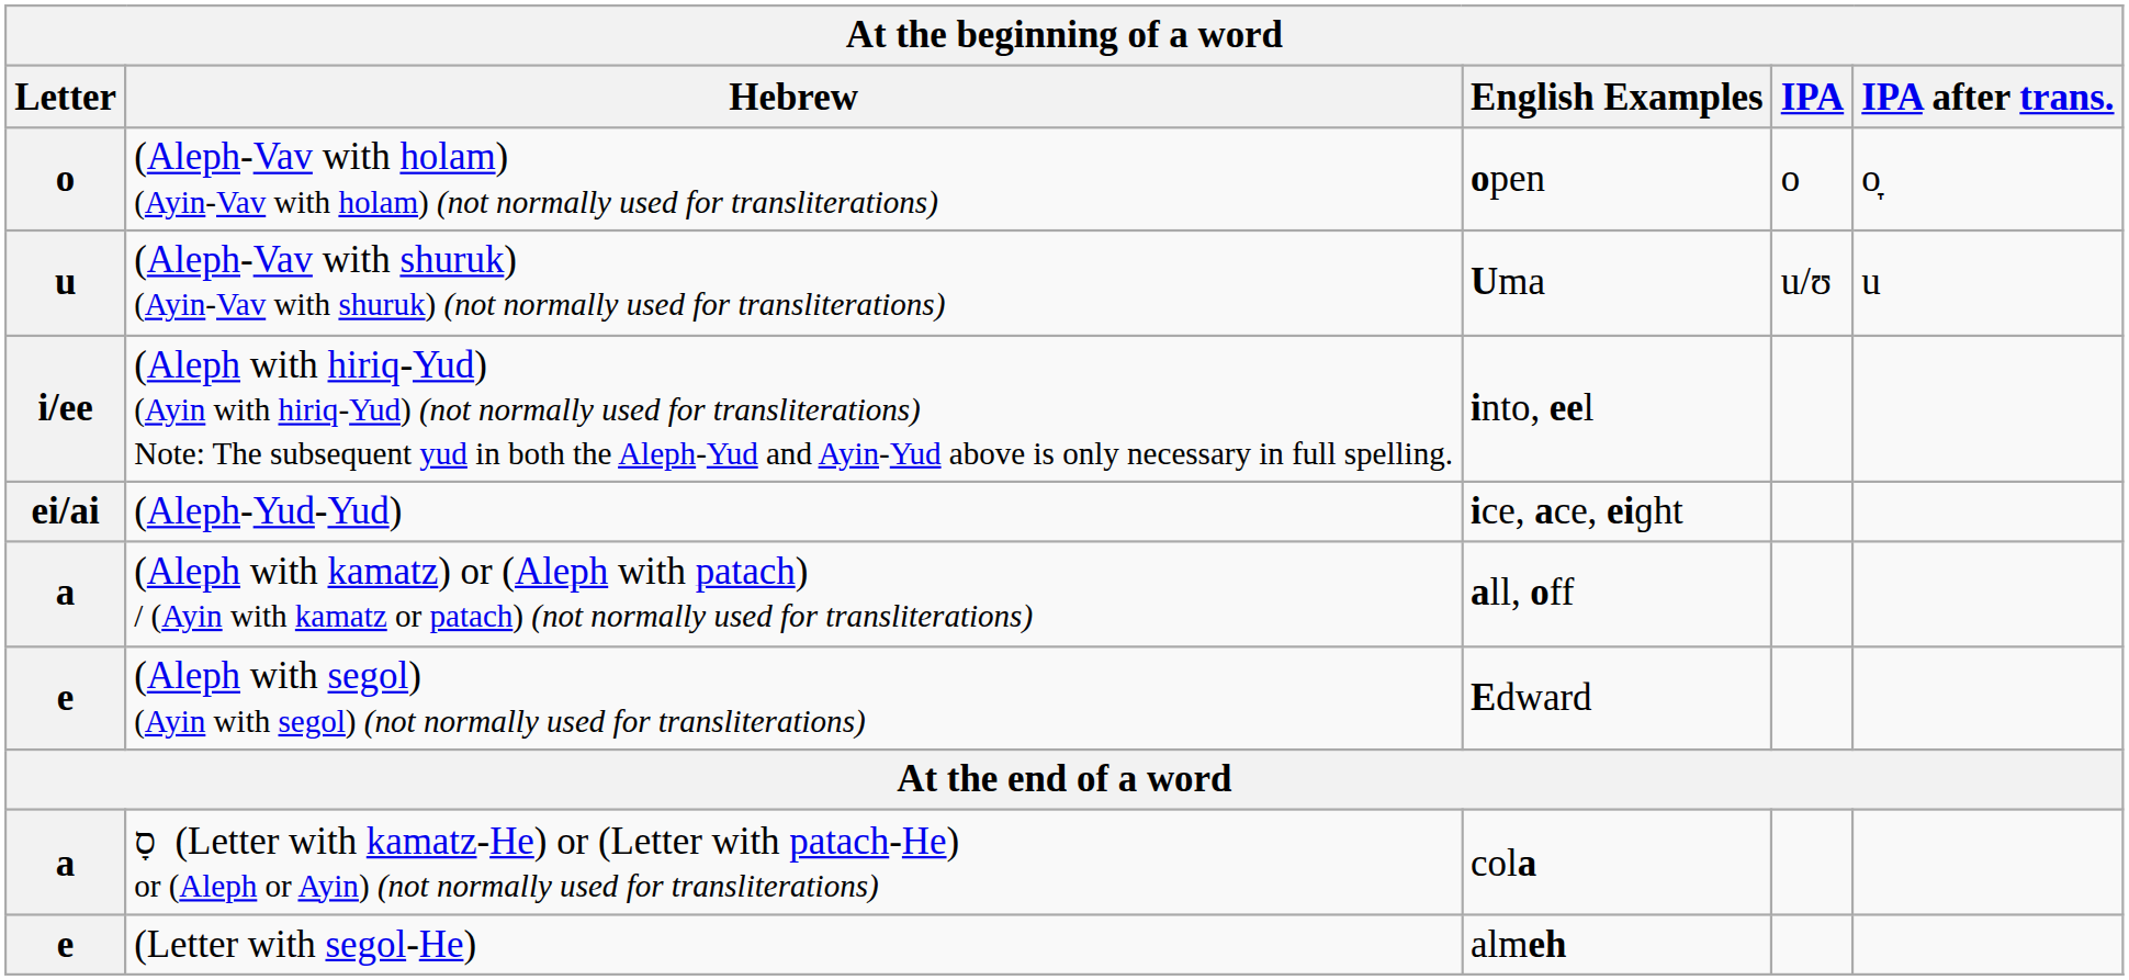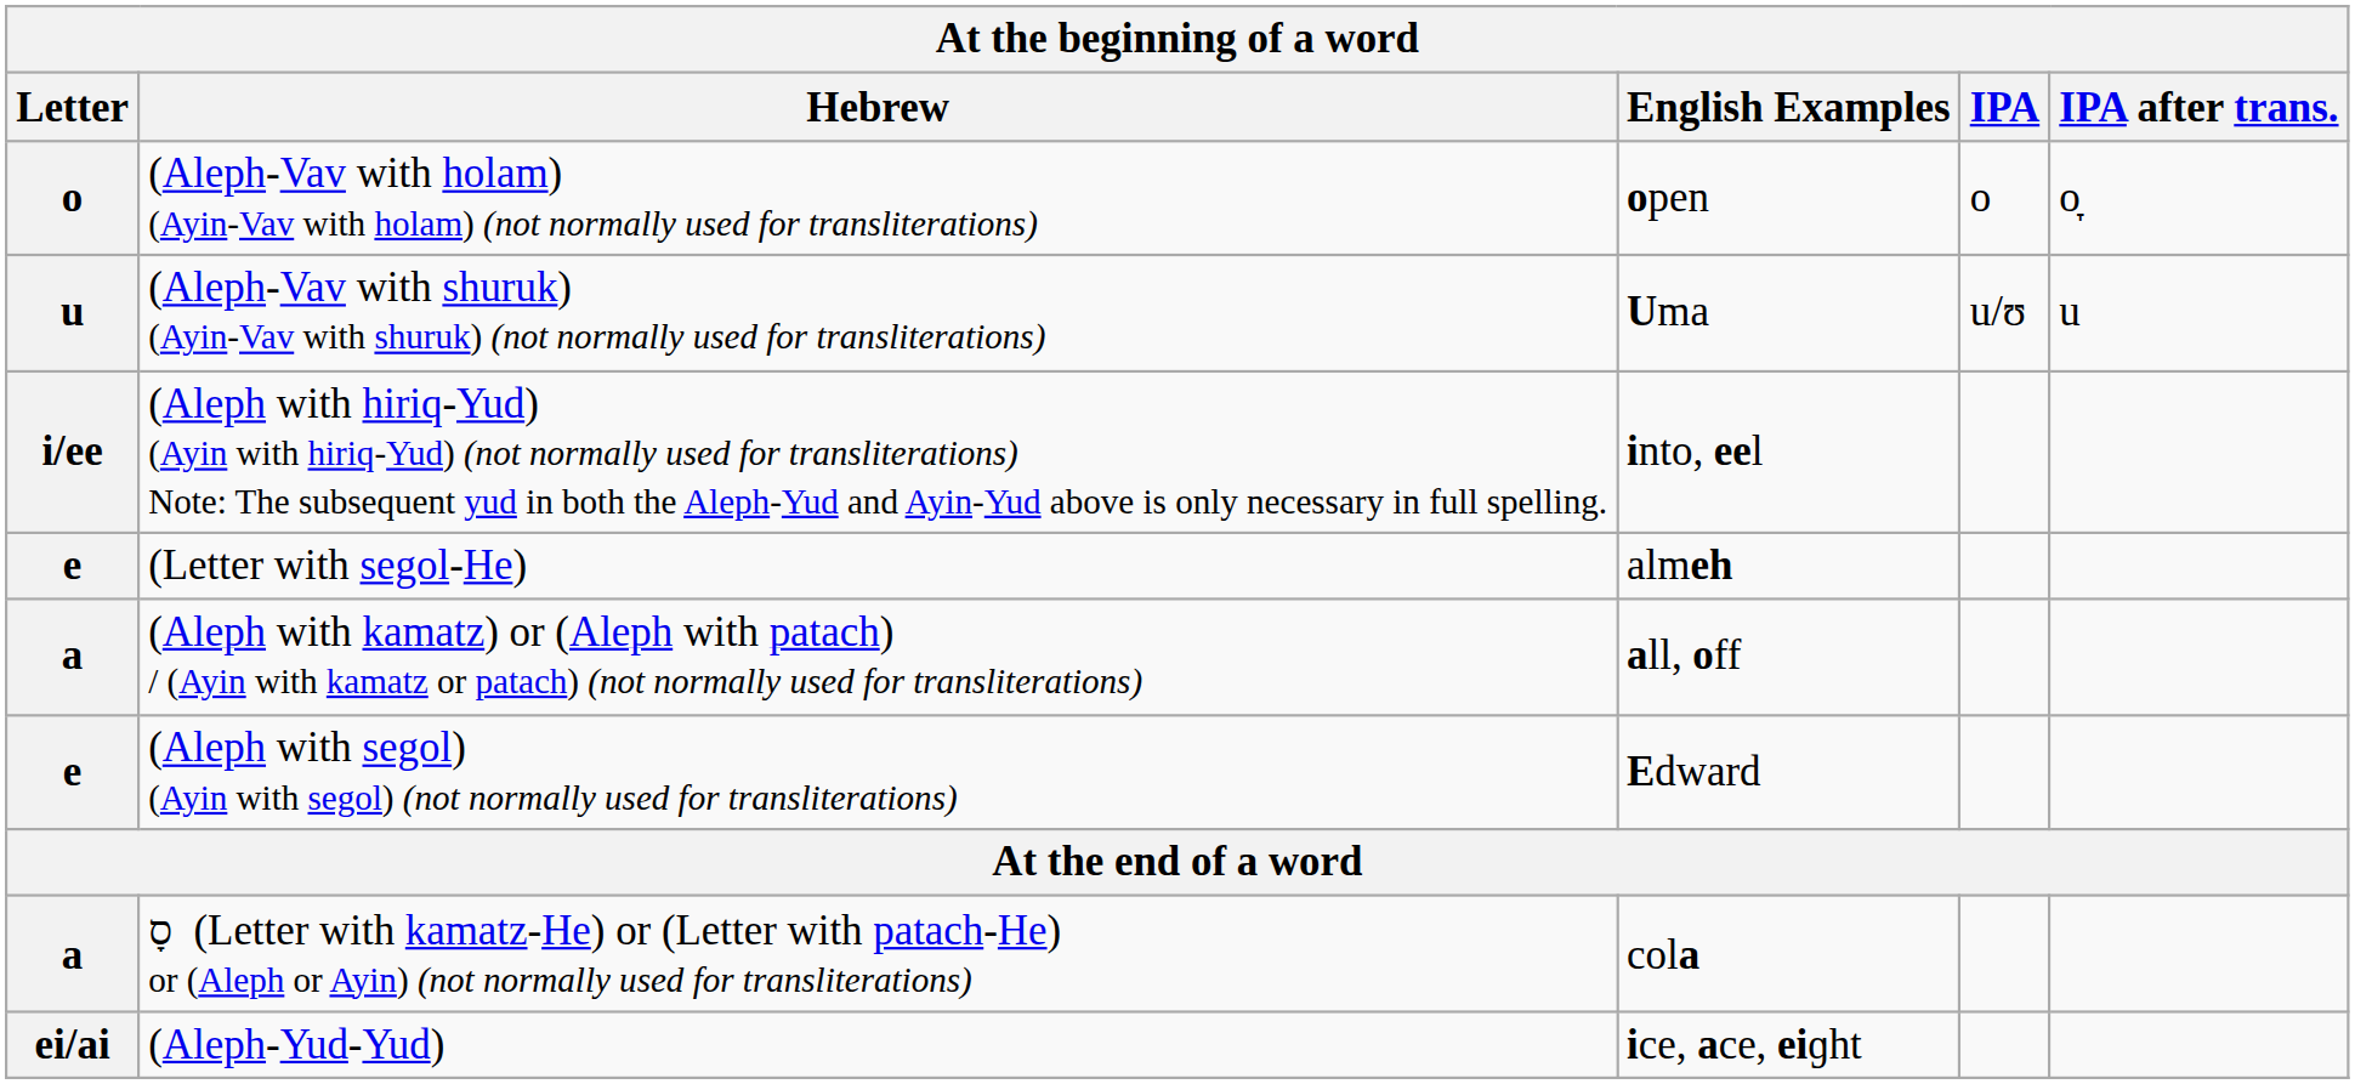rows swapped: (Aleph-Yud-Yud) <-> (Letter with segol-He)
